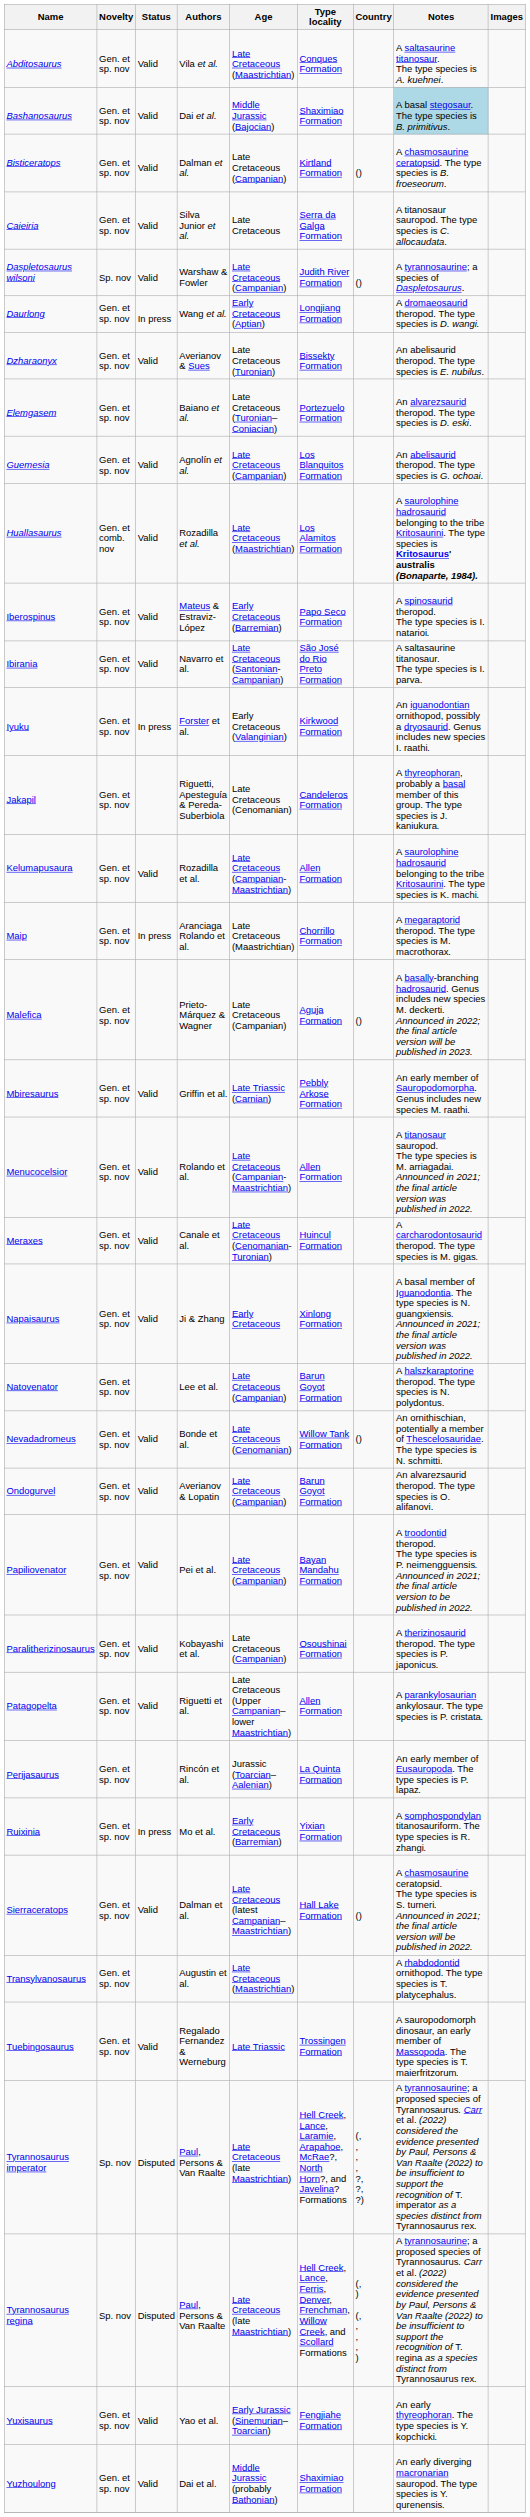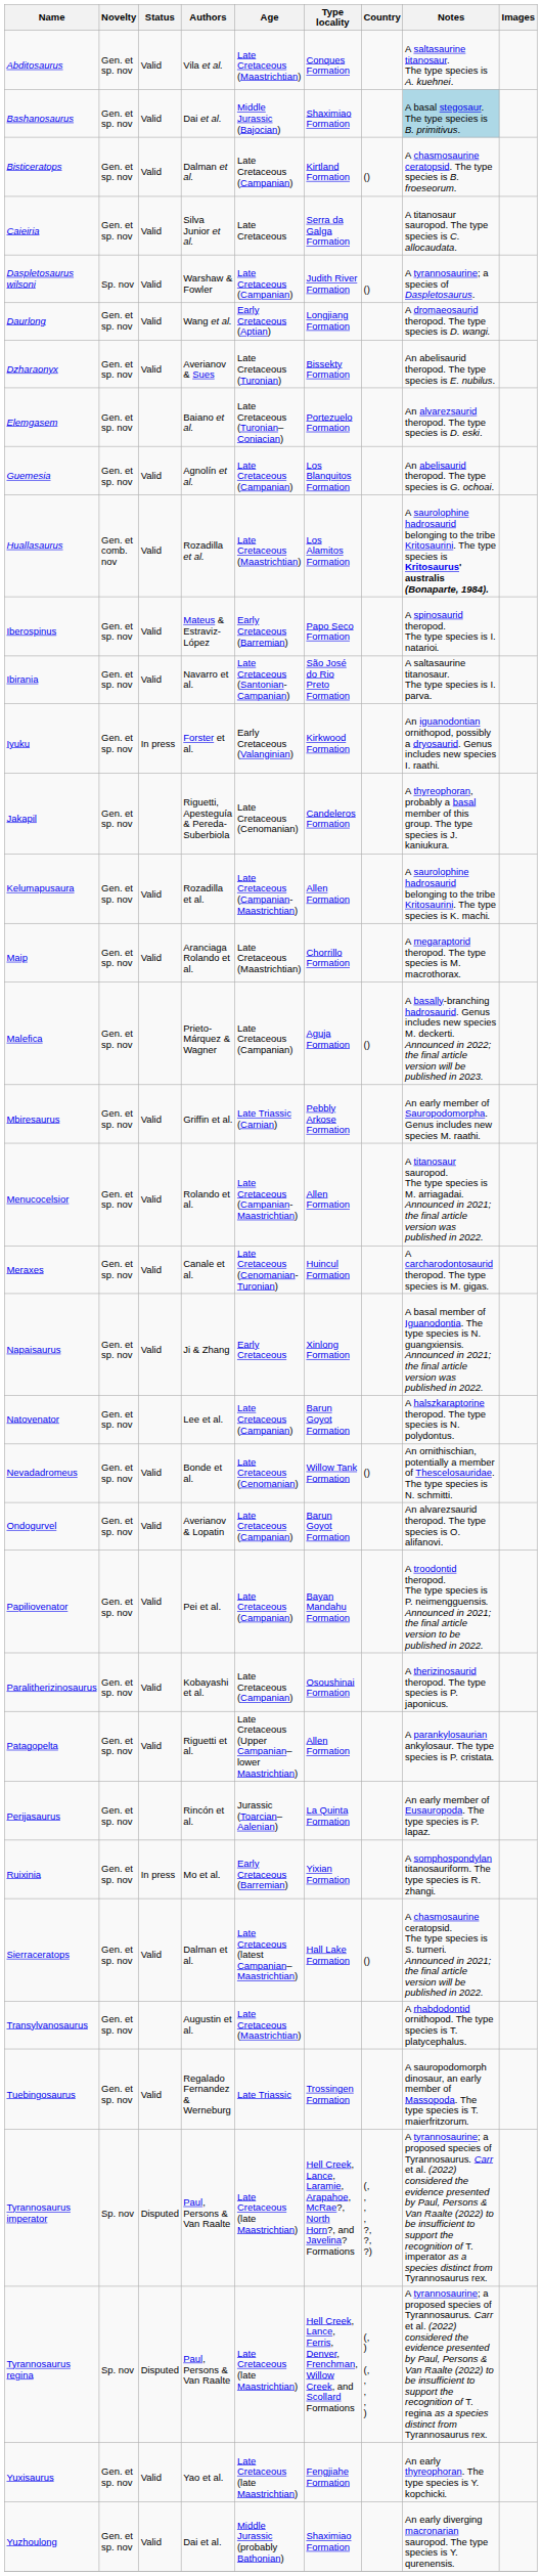Daurlong | Status: In press -> Valid
Maip | Status: In press -> Valid
Yuxisaurus | Age: Early Jurassic (Sinemurian–Toarcian) -> Late Cretaceous (late Maastrichtian)
